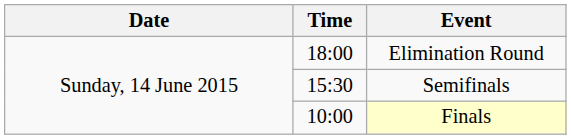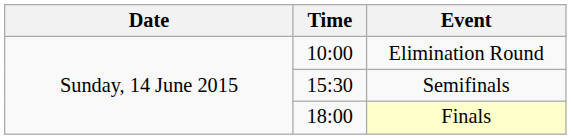Elimination Round | Time: 18:00 -> 10:00
Finals | Time: 10:00 -> 18:00
